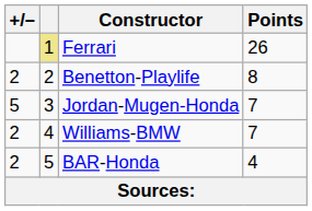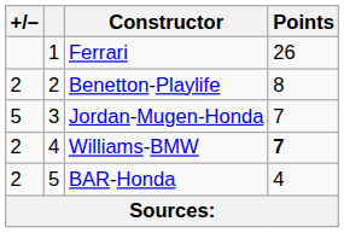Ferrari | column 2: khaki background -> no background
Williams-BMW | Points: normal -> bold
